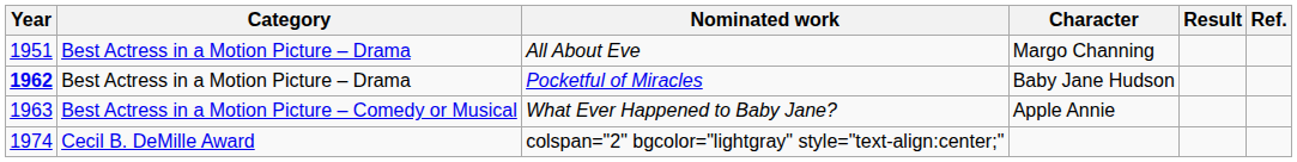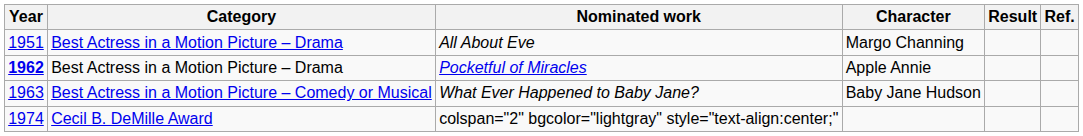Pocketful of Miracles | Character: Baby Jane Hudson -> Apple Annie
What Ever Happened to Baby Jane? | Character: Apple Annie -> Baby Jane Hudson
